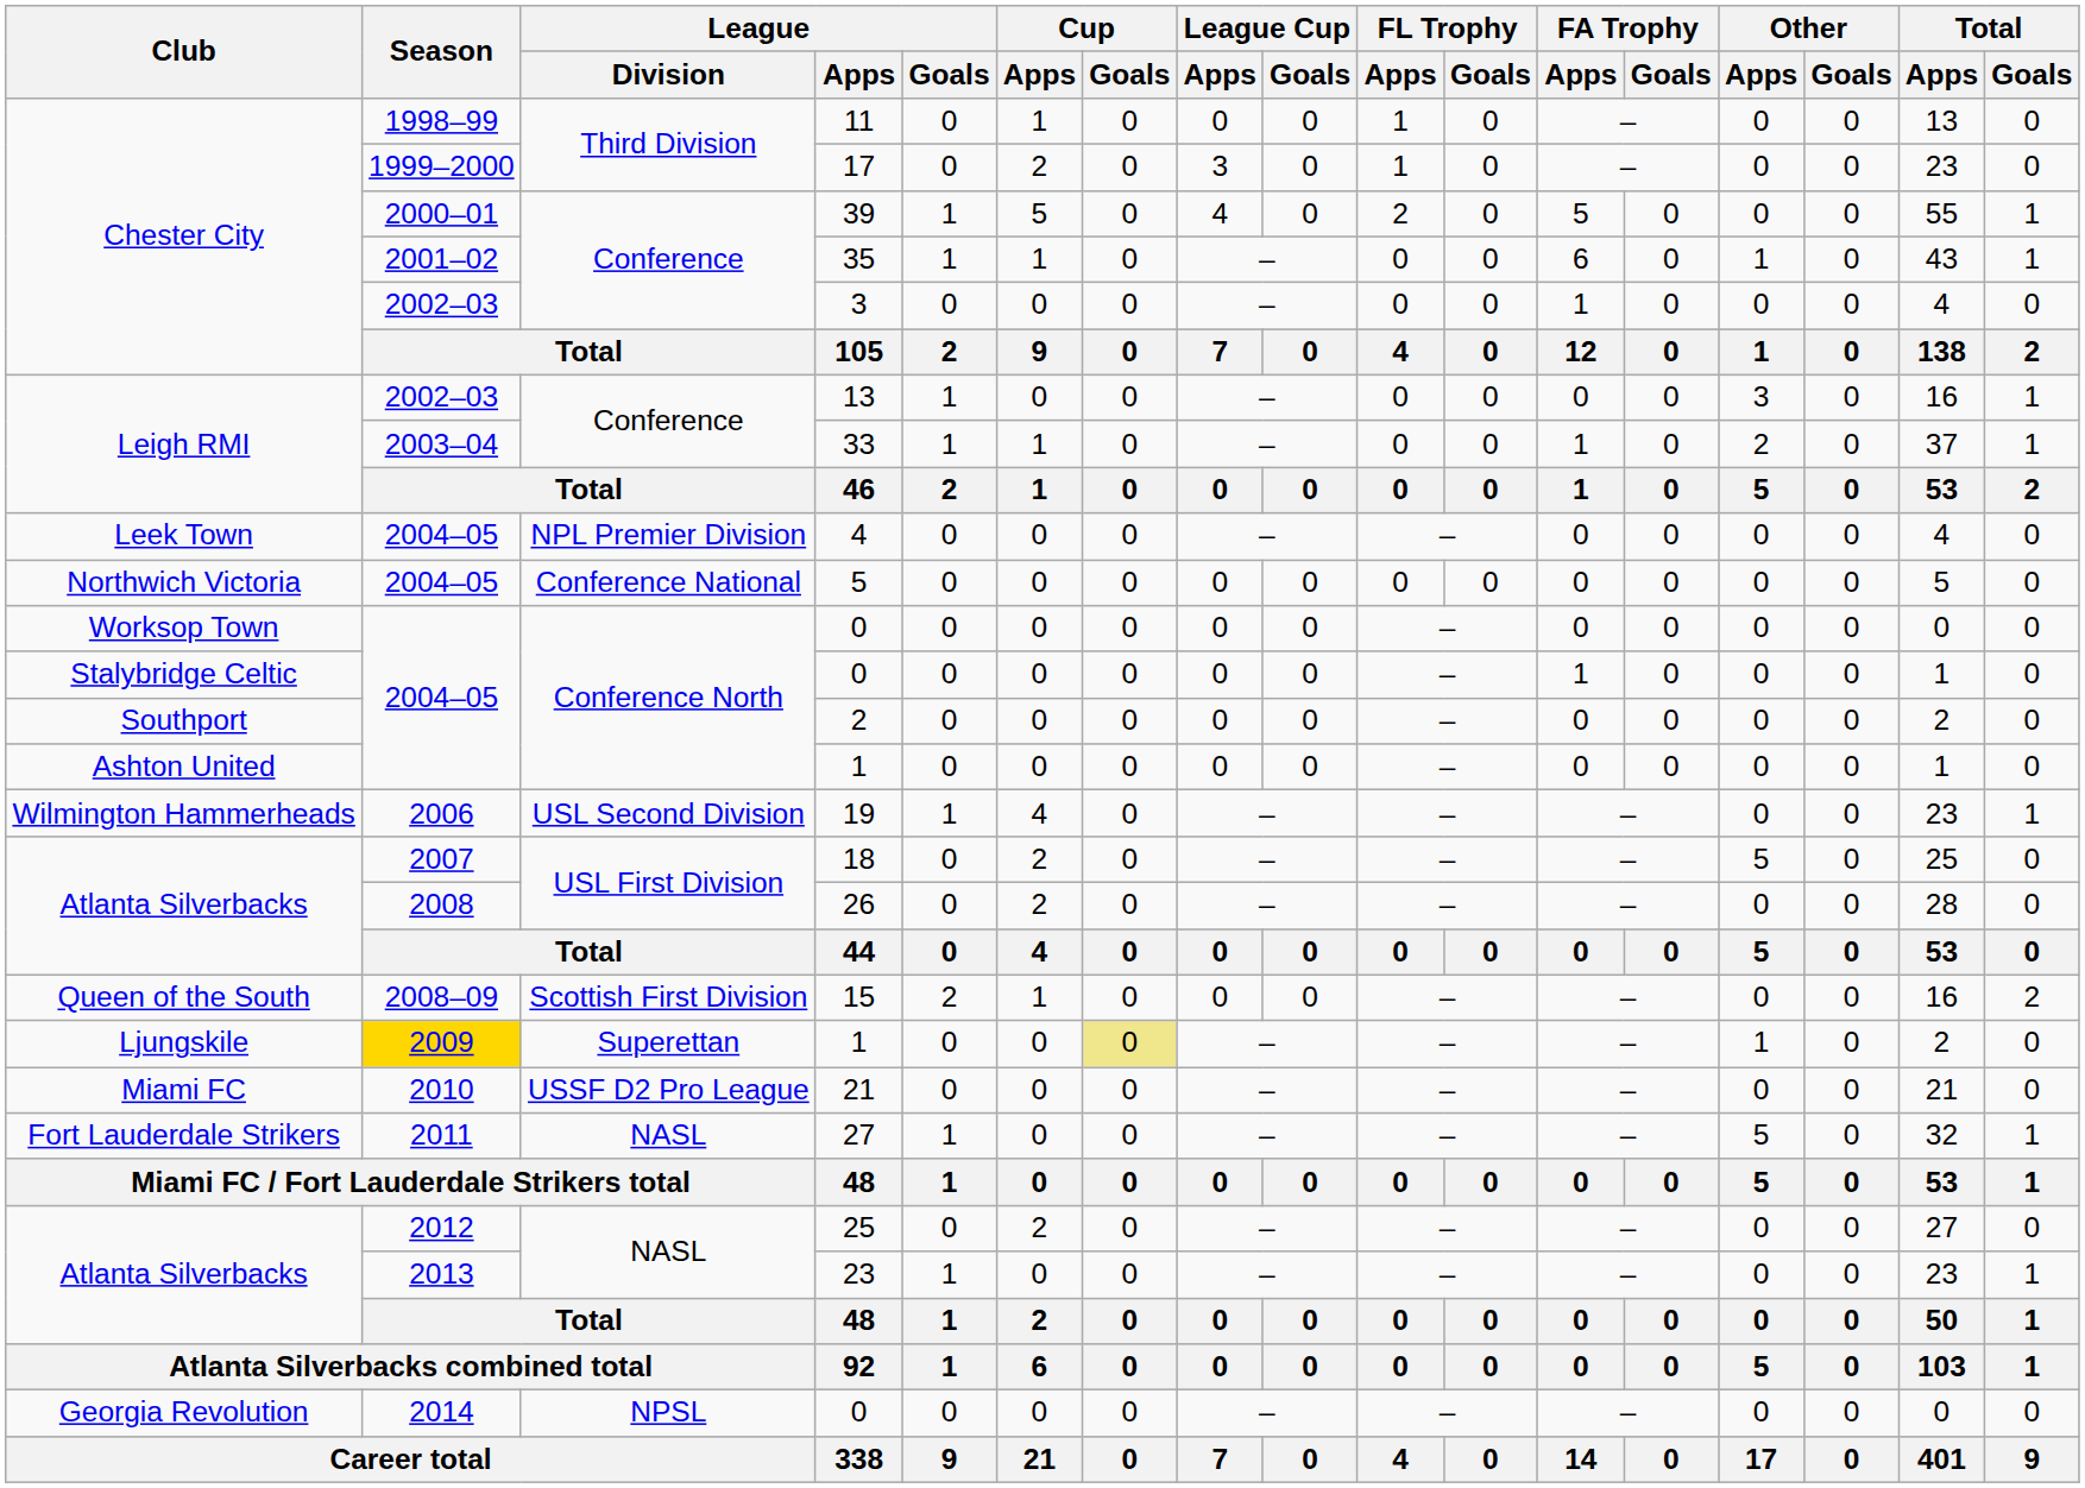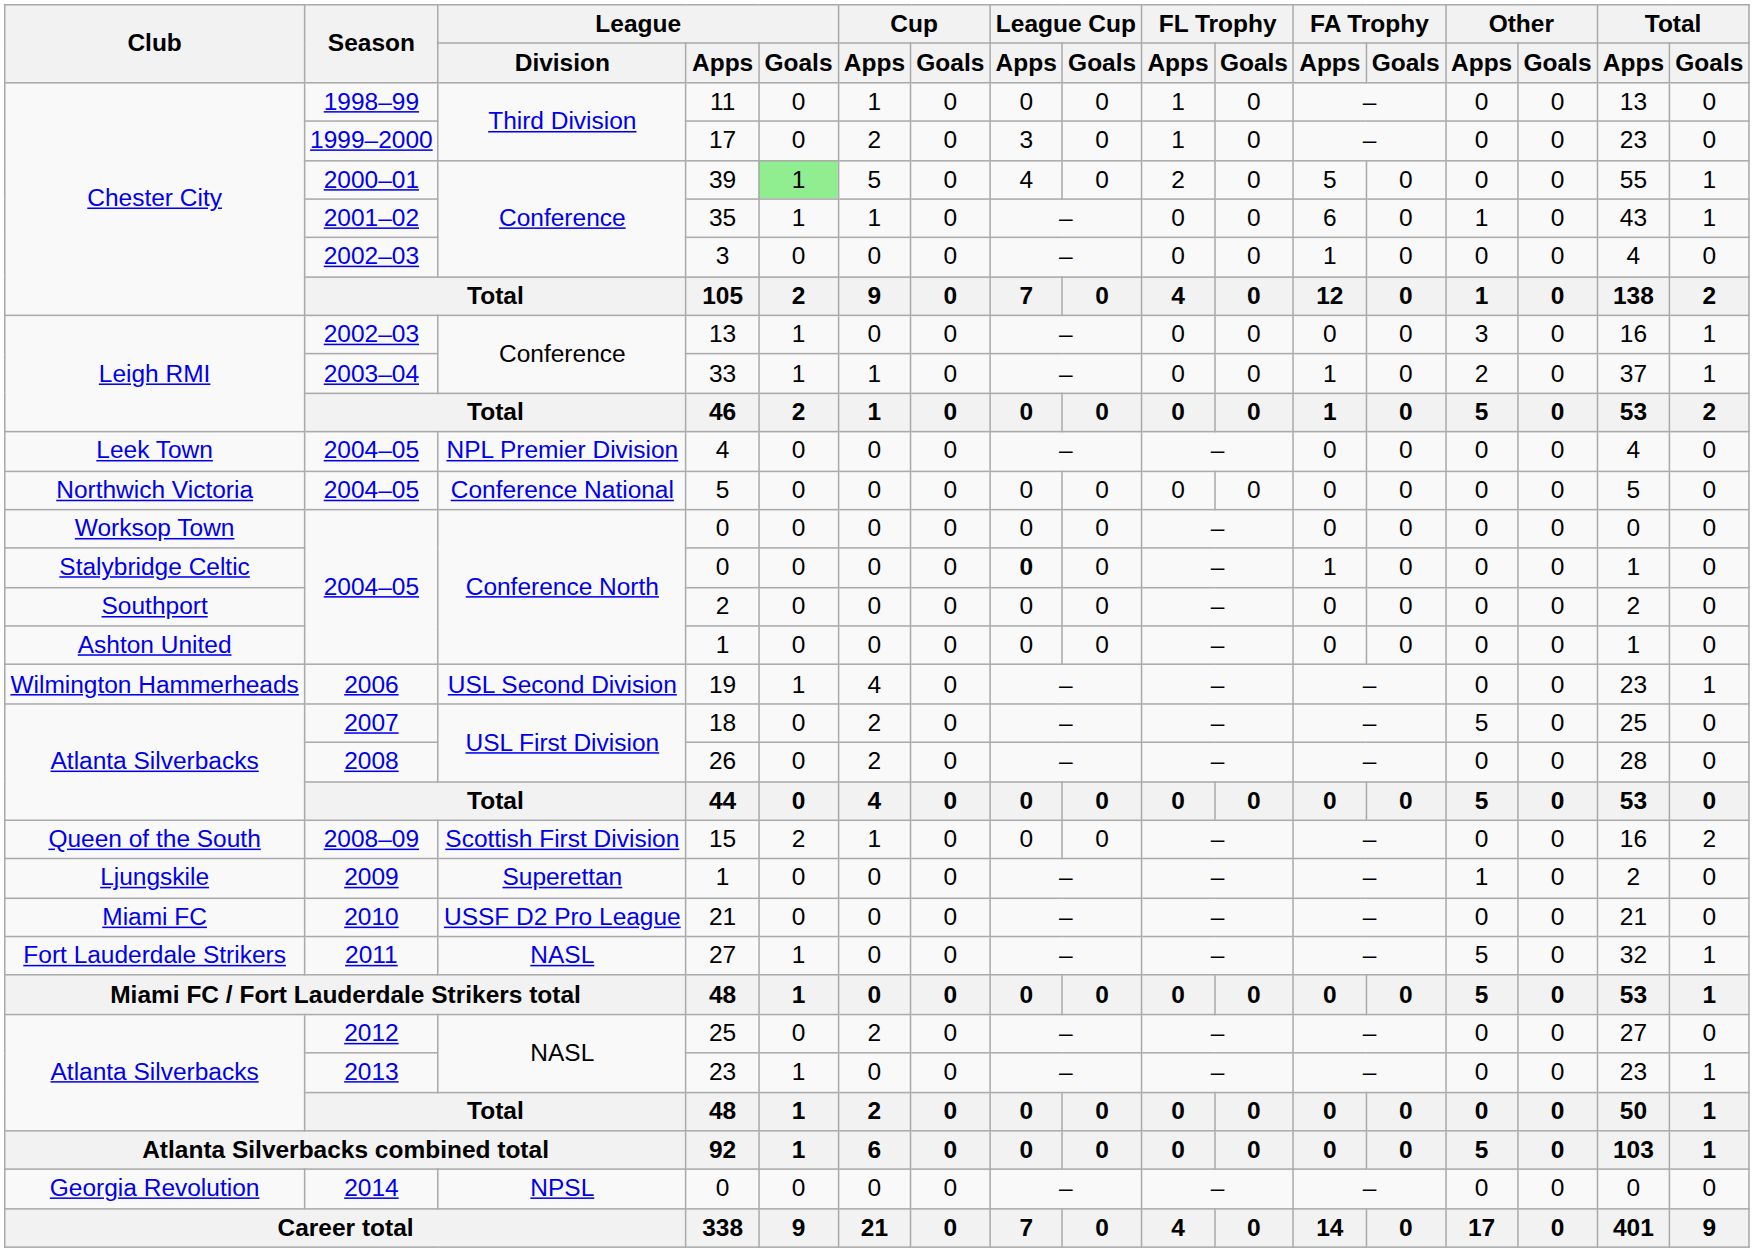39 | League / Goals: no background -> lightgreen background
Stalybridge Celtic / 0 | League Cup / Apps: normal -> bold
Ljungskile / 1 | Season: gold background -> no background
Ljungskile / 1 | Cup / Goals: khaki background -> no background
